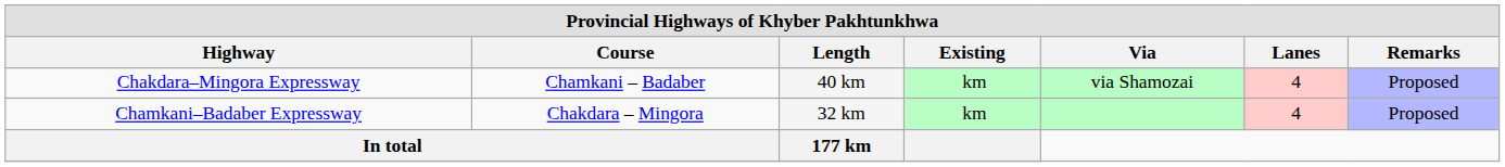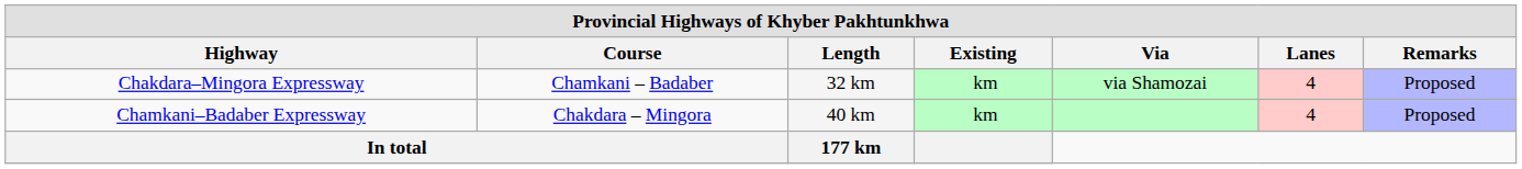Chakdara–Mingora Expressway | Length: 40 km -> 32 km
Chamkani–Badaber Expressway | Length: 32 km -> 40 km
